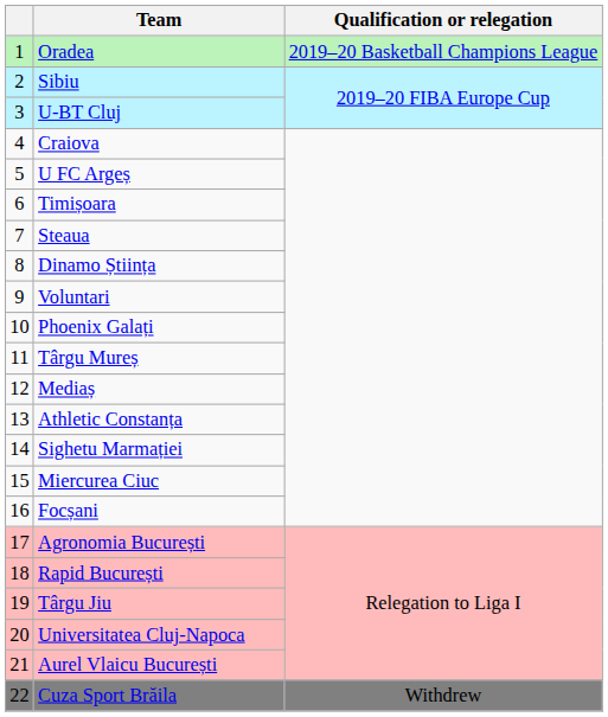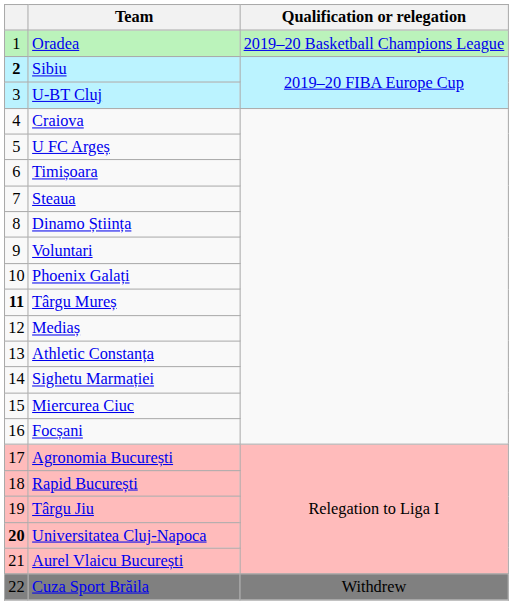Sibiu | column 1: normal -> bold
Târgu Mureș | column 1: normal -> bold
Universitatea Cluj-Napoca | column 1: normal -> bold
